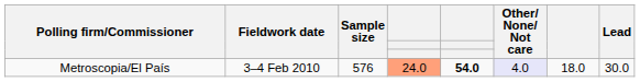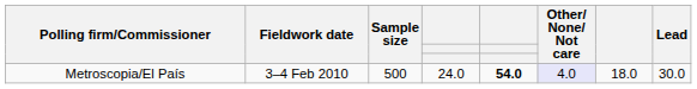Metroscopia/El País | Sample size: 576 -> 500
Metroscopia/El País | column 4: lightsalmon background -> no background
